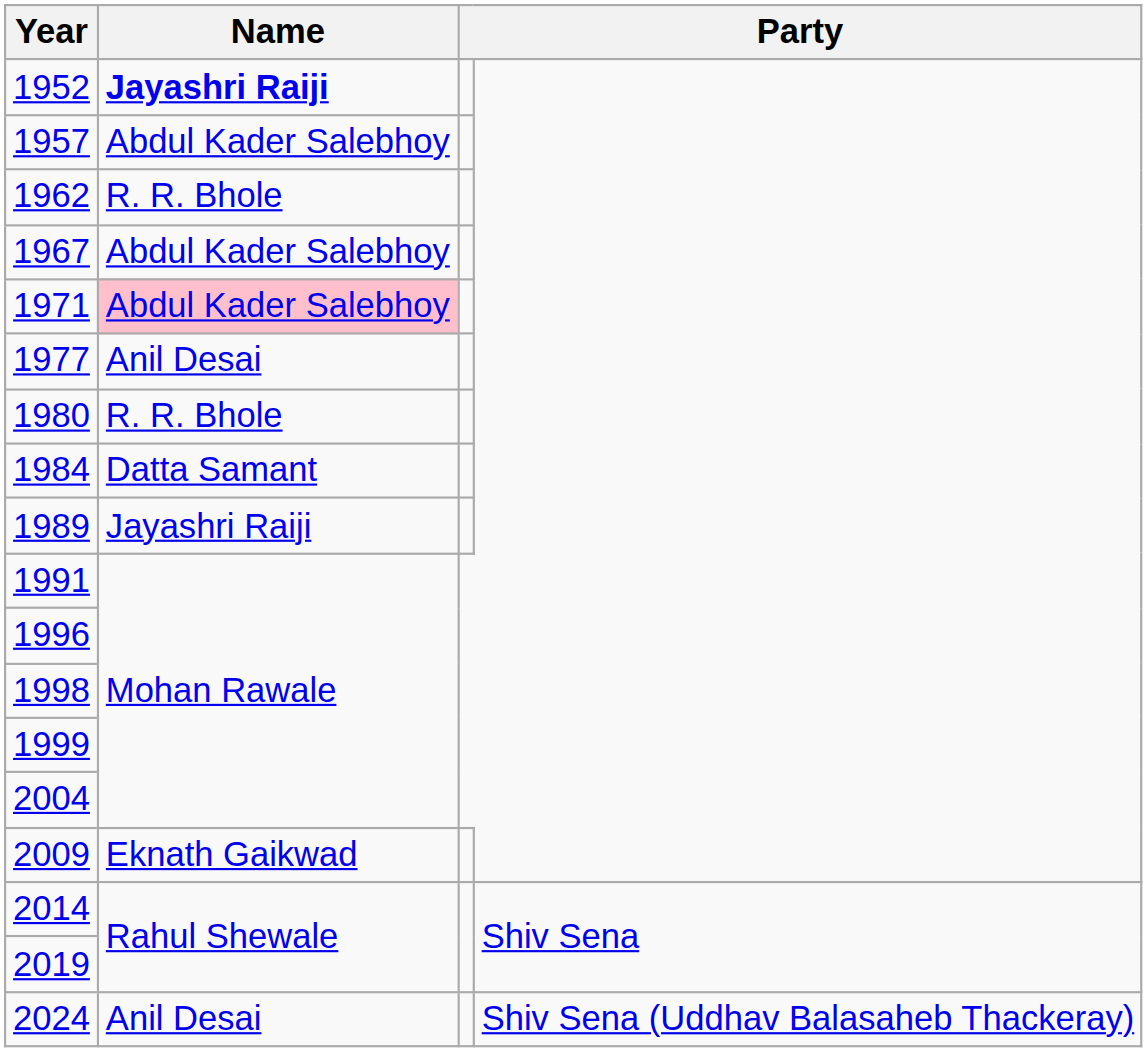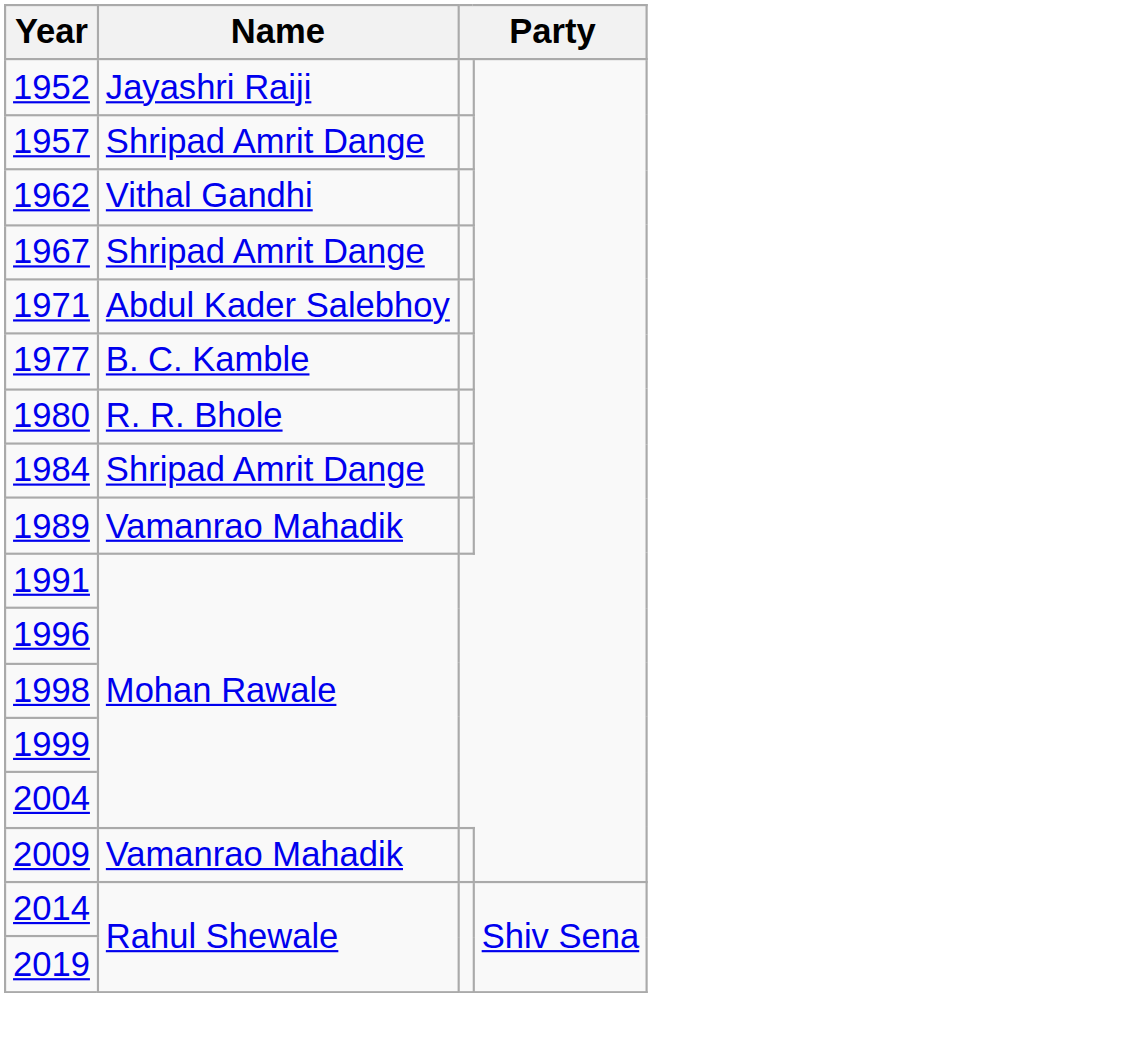1952 | Name: bold -> normal
1957 | Name: Abdul Kader Salebhoy -> Shripad Amrit Dange
1962 | Name: R. R. Bhole -> Vithal Gandhi
1967 | Name: Abdul Kader Salebhoy -> Shripad Amrit Dange
1971 | Name: pink background -> no background
1977 | Name: Anil Desai -> B. C. Kamble
1984 | Name: Datta Samant -> Shripad Amrit Dange
1989 | Name: Jayashri Raiji -> Vamanrao Mahadik
2009 | Name: Eknath Gaikwad -> Vamanrao Mahadik
- row: 2024 | Anil Desai | Shiv Sena (Uddhav Balasaheb Thackeray)
